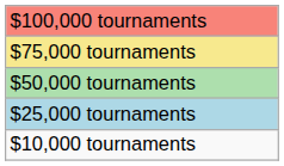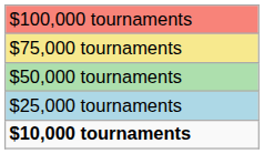row 5 | column 1: normal -> bold
